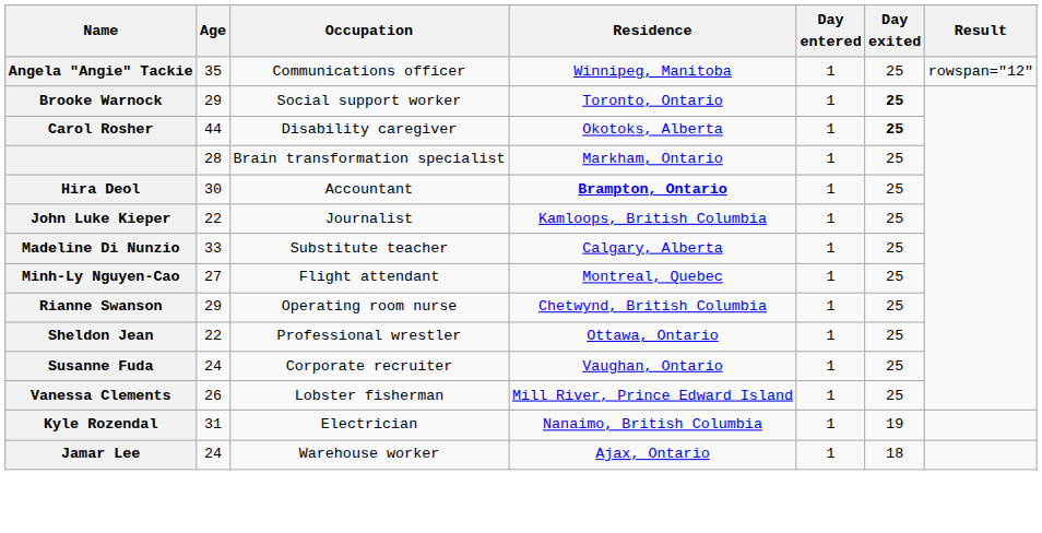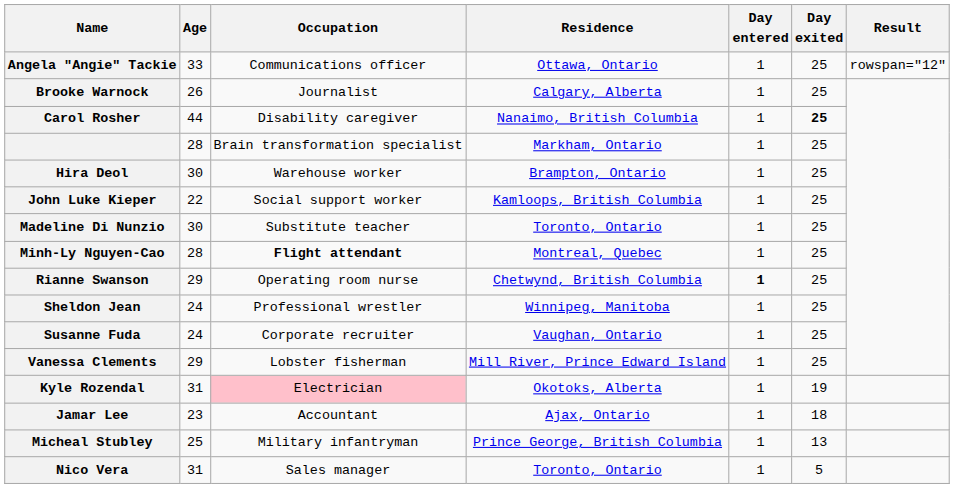Angela "Angie" Tackie | Age: 35 -> 33
Angela "Angie" Tackie | Residence: Winnipeg, Manitoba -> Ottawa, Ontario
Brooke Warnock | Age: 29 -> 26
Brooke Warnock | Occupation: Social support worker -> Journalist
Brooke Warnock | Residence: Toronto, Ontario -> Calgary, Alberta
Brooke Warnock | Day exited: bold -> normal
Carol Rosher | Residence: Okotoks, Alberta -> Nanaimo, British Columbia
Hira Deol | Occupation: Accountant -> Warehouse worker
Hira Deol | Residence: bold -> normal
John Luke Kieper | Occupation: Journalist -> Social support worker
Madeline Di Nunzio | Age: 33 -> 30
Madeline Di Nunzio | Residence: Calgary, Alberta -> Toronto, Ontario
Minh-Ly Nguyen-Cao | Age: 27 -> 28
Minh-Ly Nguyen-Cao | Occupation: normal -> bold
Rianne Swanson | Day entered: normal -> bold
Sheldon Jean | Age: 22 -> 24
Sheldon Jean | Residence: Ottawa, Ontario -> Winnipeg, Manitoba
Vanessa Clements | Age: 26 -> 29
Kyle Rozendal | Occupation: no background -> pink background
Kyle Rozendal | Residence: Nanaimo, British Columbia -> Okotoks, Alberta
Jamar Lee | Age: 24 -> 23
Jamar Lee | Occupation: Warehouse worker -> Accountant
+ row: Micheal Stubley | 25 | Military infantryman | Prince George, British Columbia | 1 | 13
+ row: Nico Vera | 31 | Sales manager | Toronto, Ontario | 1 | 5
